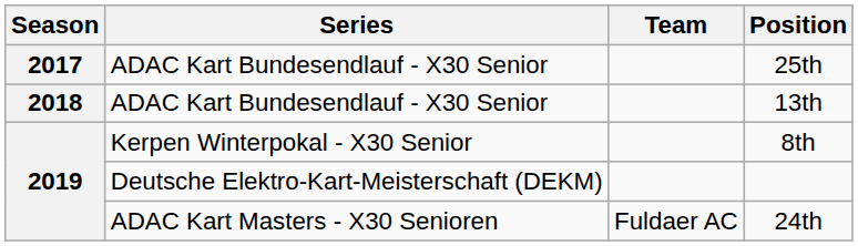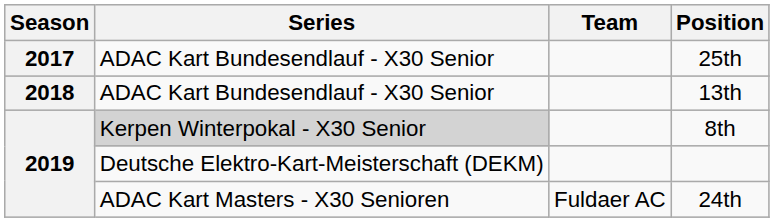8th | Series: no background -> lightgrey background
